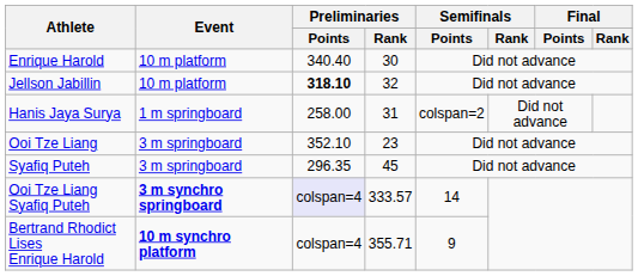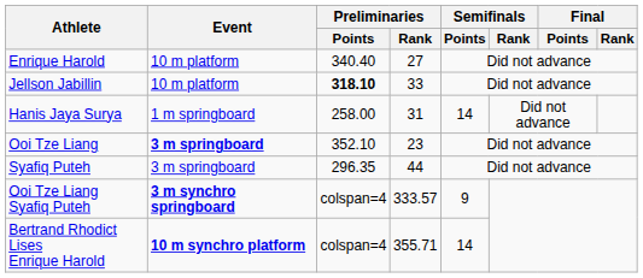Enrique Harold | Preliminaries / Rank: 30 -> 27
Jellson Jabillin | Preliminaries / Rank: 32 -> 33
Hanis Jaya Surya | Semifinals / Points: colspan=2 -> 14
Ooi Tze Liang | Event: normal -> bold
Syafiq Puteh | Preliminaries / Rank: 45 -> 44
Ooi Tze Liang Syafiq Puteh | Preliminaries / Points: lavender background -> no background
Ooi Tze Liang Syafiq Puteh | Semifinals / Points: 14 -> 9
Bertrand Rhodict Lises Enrique Harold | Semifinals / Points: 9 -> 14
